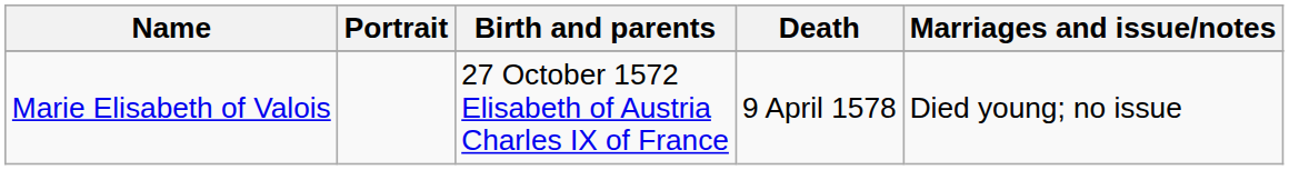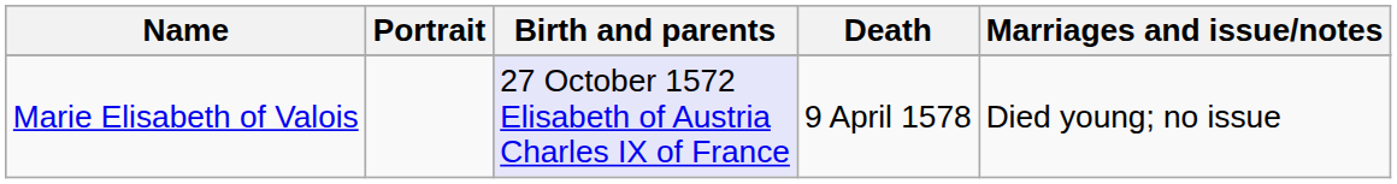Marie Elisabeth of Valois | Birth and parents: no background -> lavender background
